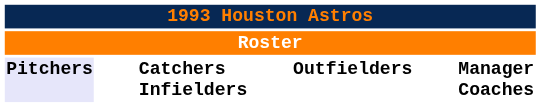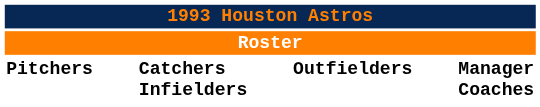Pitchers | column 1: lavender background -> no background
